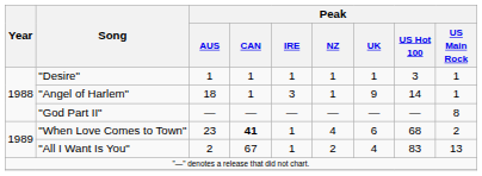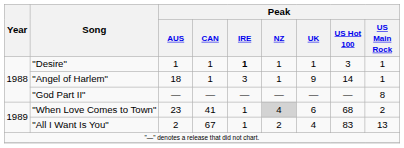"Desire" | Peak / IRE: normal -> bold
"When Love Comes to Town" | Peak / CAN: bold -> normal
"When Love Comes to Town" | Peak / NZ: no background -> lightgrey background
